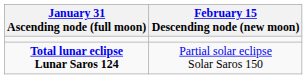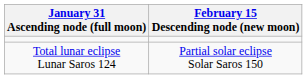row 3 | January 31 Ascending node (full moon): bold -> normal
